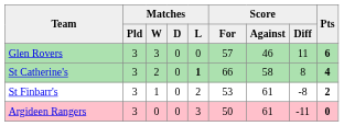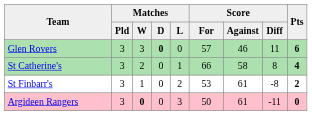Glen Rovers | Matches / D: normal -> bold
St Catherine's | Matches / L: bold -> normal
Argideen Rangers | Matches / W: normal -> bold
